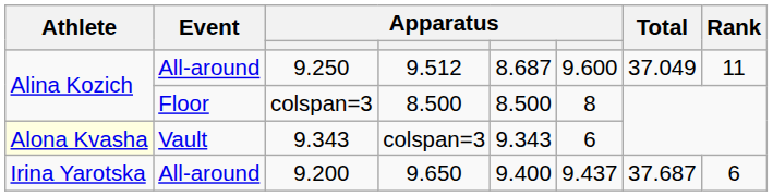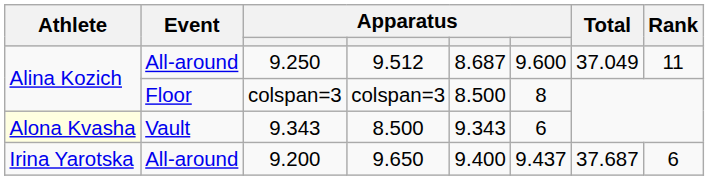row 4 | column 4: 8.500 -> colspan=3
row 5 | column 4: colspan=3 -> 8.500
